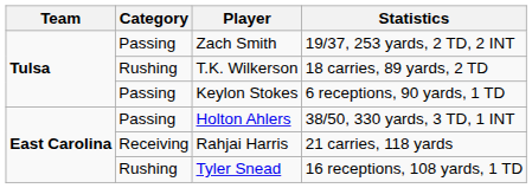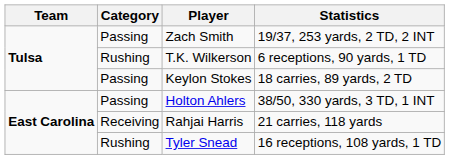T.K. Wilkerson | Statistics: 18 carries, 89 yards, 2 TD -> 6 receptions, 90 yards, 1 TD
Keylon Stokes | Statistics: 6 receptions, 90 yards, 1 TD -> 18 carries, 89 yards, 2 TD
